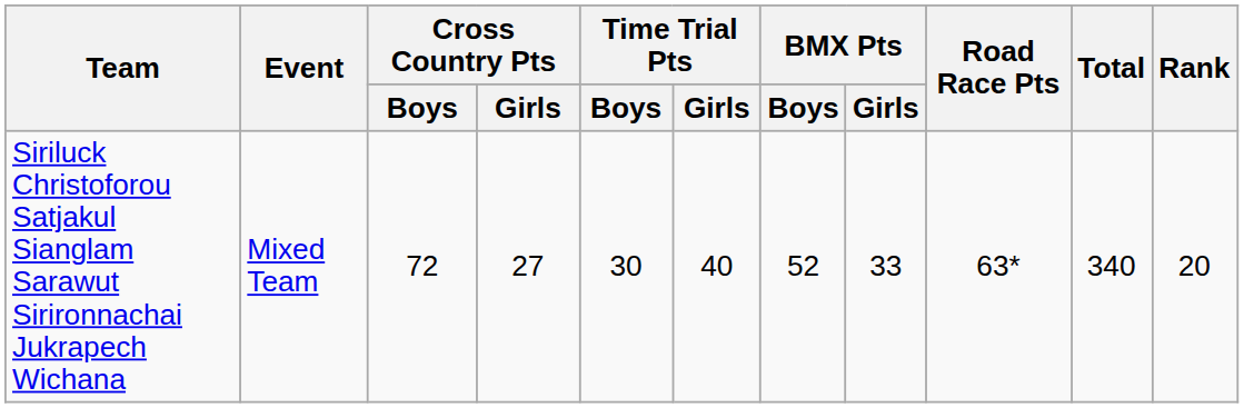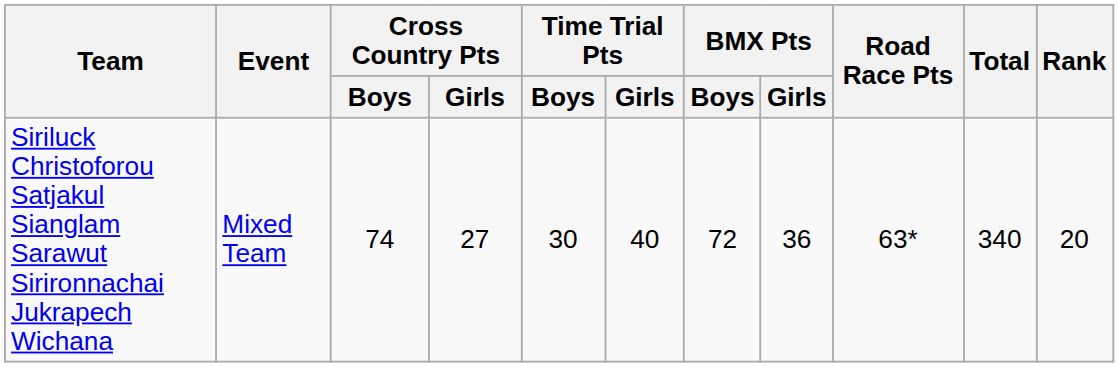row 3 | Cross Country Pts / Boys: 72 -> 74
row 3 | BMX Pts / Boys: 52 -> 72
row 3 | BMX Pts / Girls: 33 -> 36
